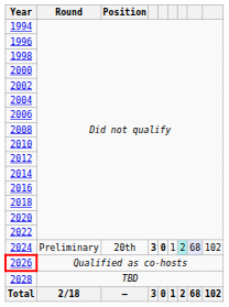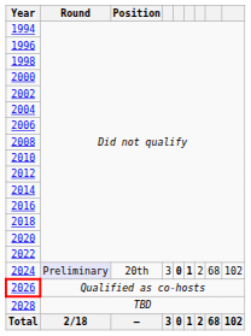2024 | Round: no background -> lavender background
2024 | column 4: bold -> normal
2024 | column 6: normal -> bold
2024 | column 7: paleturquoise background -> no background
2024 | column 8: lavender background -> no background
